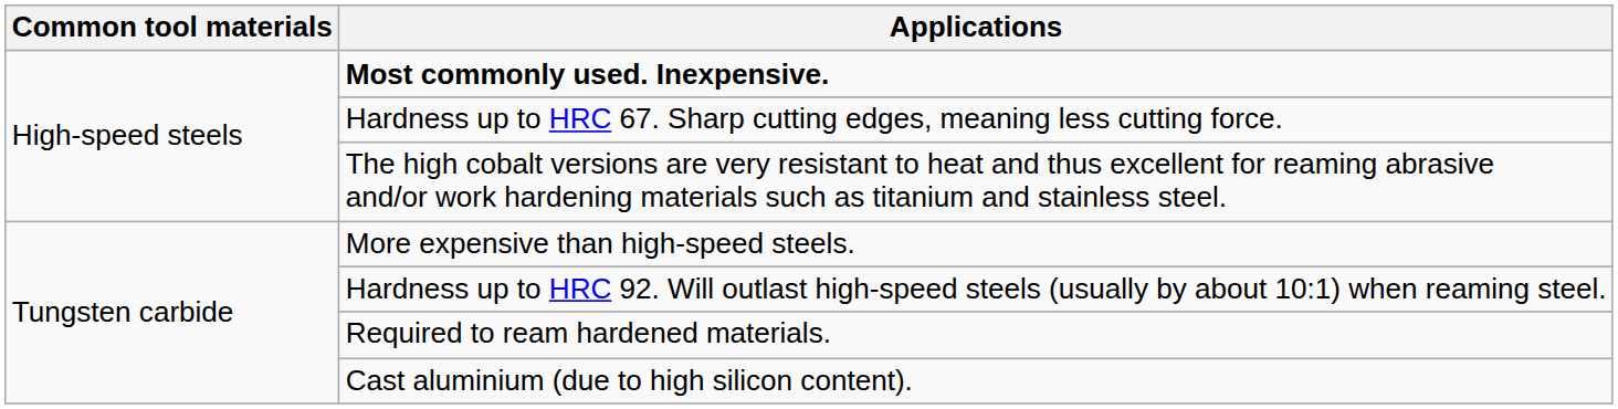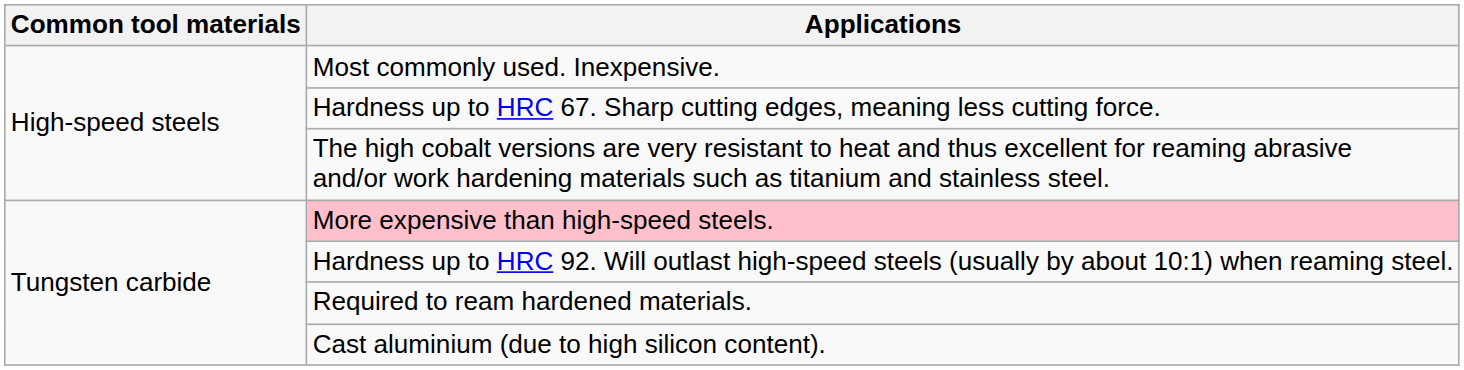Most commonly used. Inexpensive. | Applications: bold -> normal
More expensive than high-speed steels. | Applications: no background -> pink background
